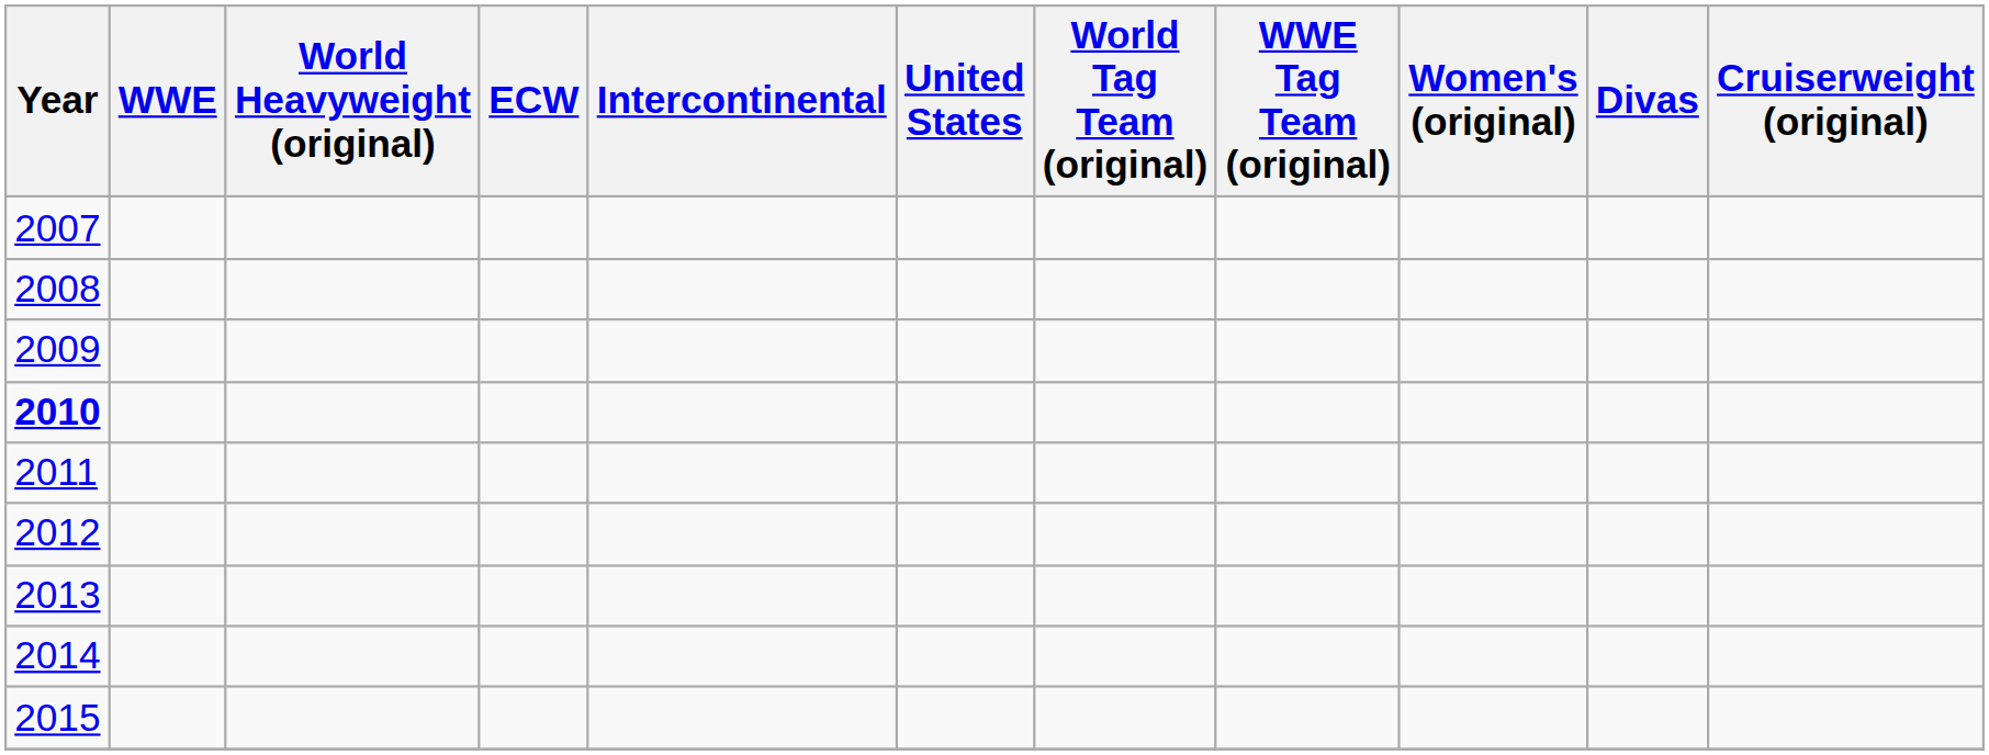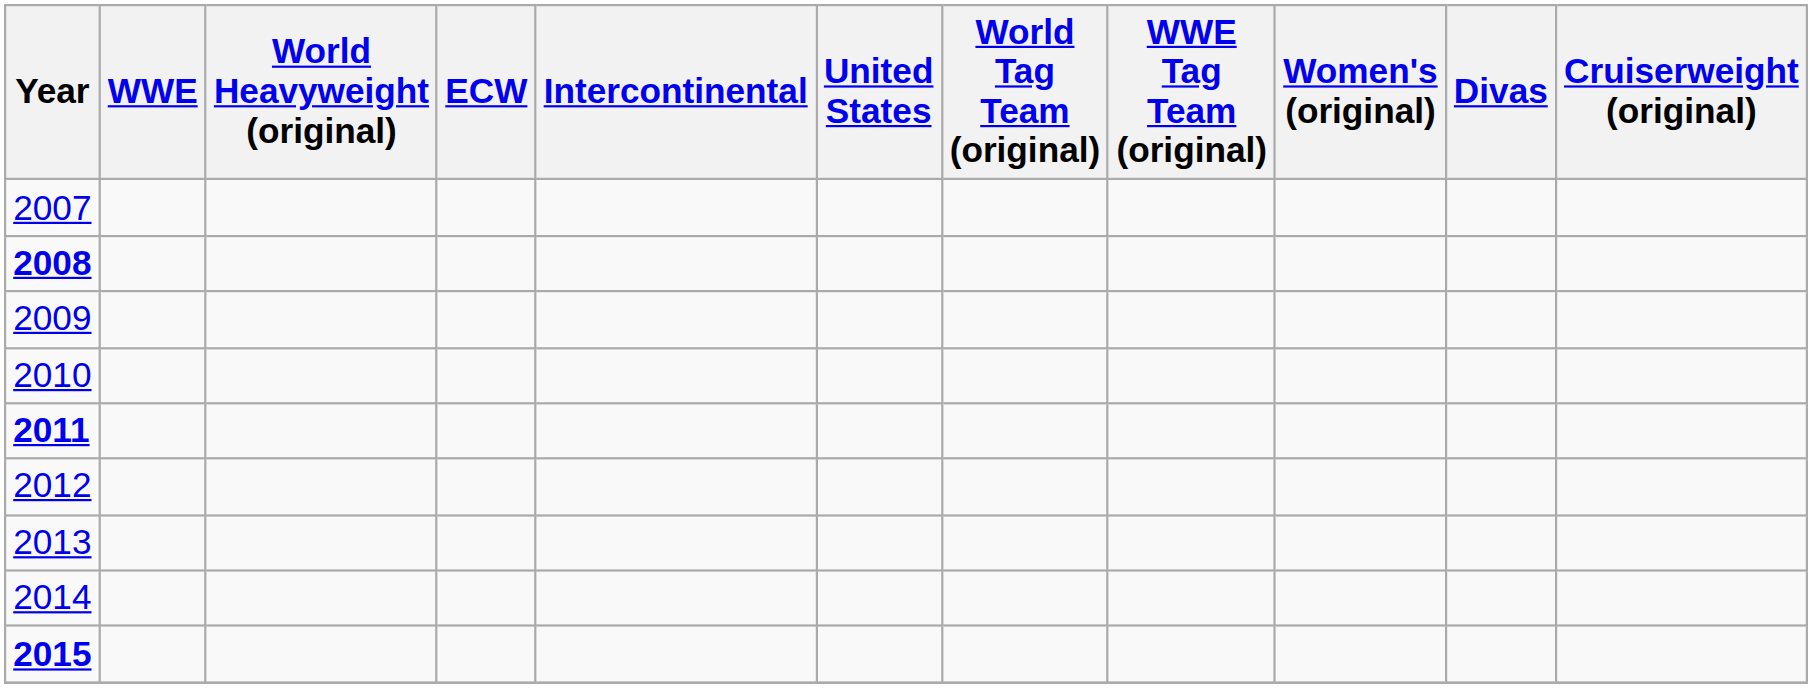2008 | Year: normal -> bold
2010 | Year: bold -> normal
2011 | Year: normal -> bold
2015 | Year: normal -> bold
